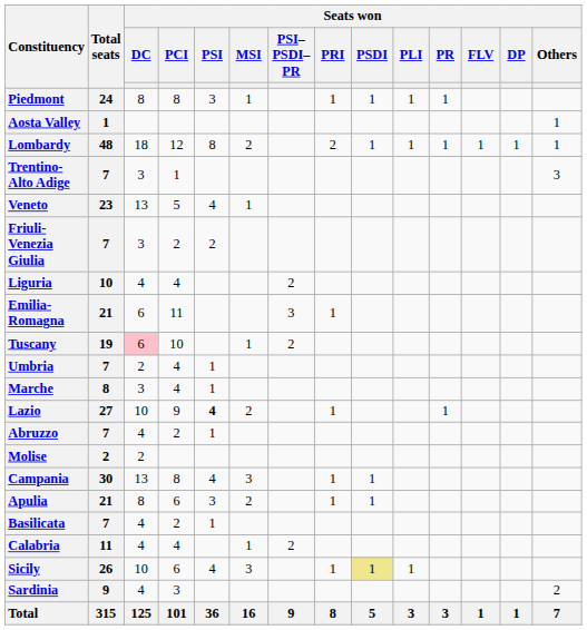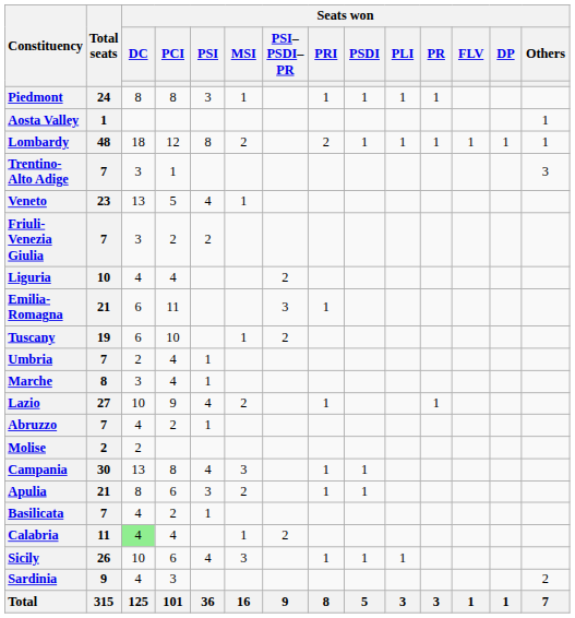Tuscany | Seats won / DC: pink background -> no background
Lazio | Seats won / PSI: bold -> normal
Calabria | Seats won / DC: no background -> lightgreen background
Sicily | Seats won / PSDI: khaki background -> no background
